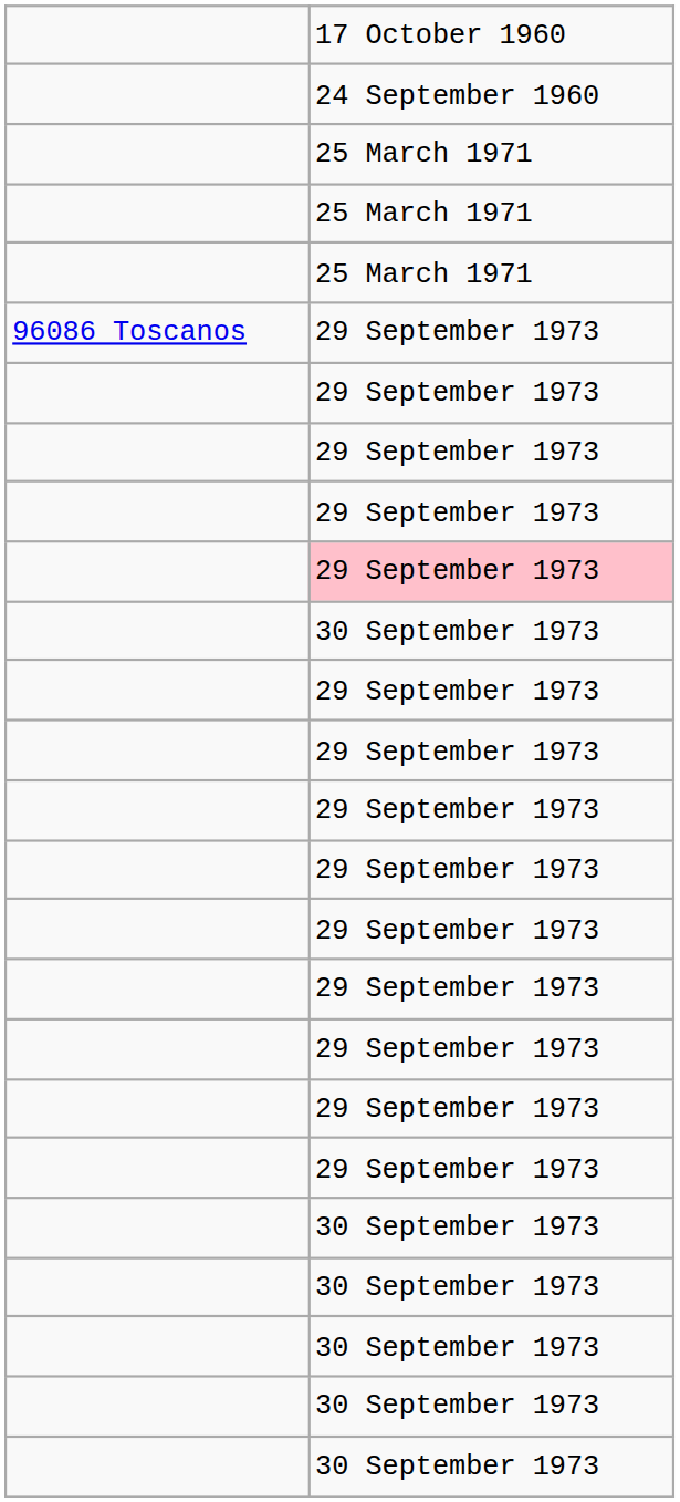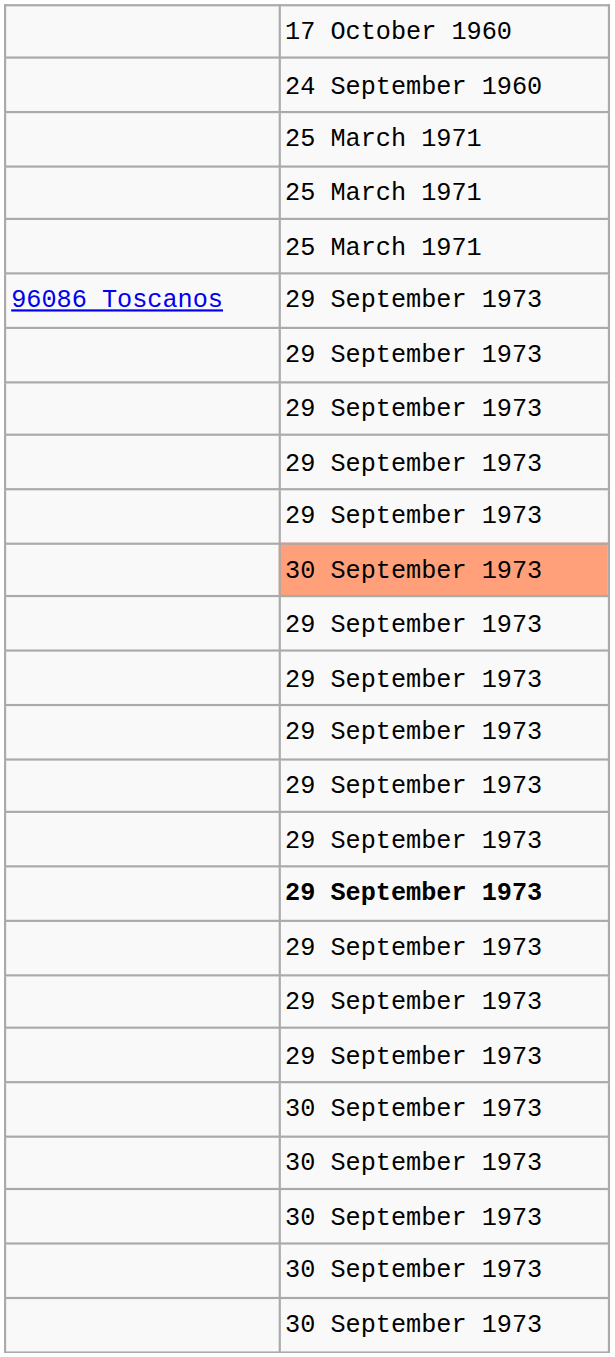row 10 | column 2: pink background -> no background
row 11 | column 2: no background -> lightsalmon background
row 17 | column 2: normal -> bold
